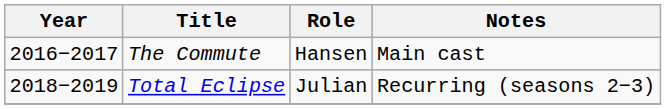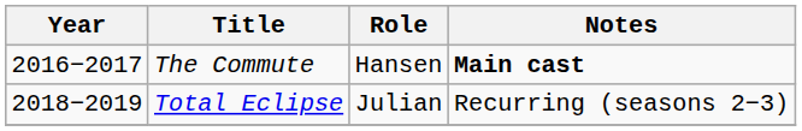The Commute | Notes: normal -> bold
